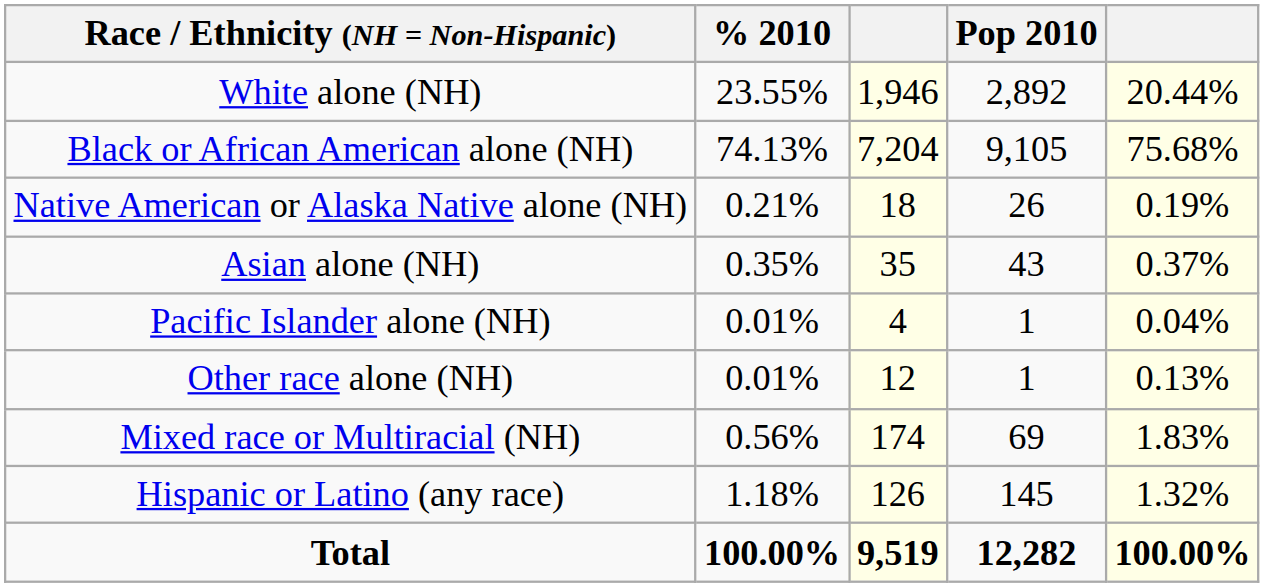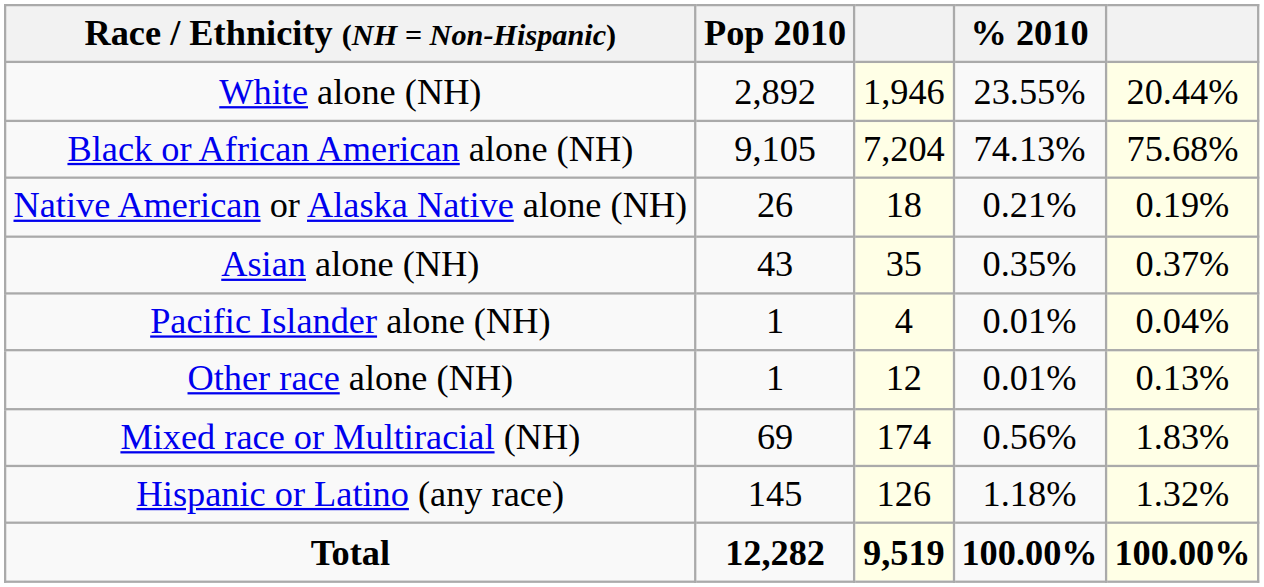columns swapped: Pop 2010 <-> % 2010
